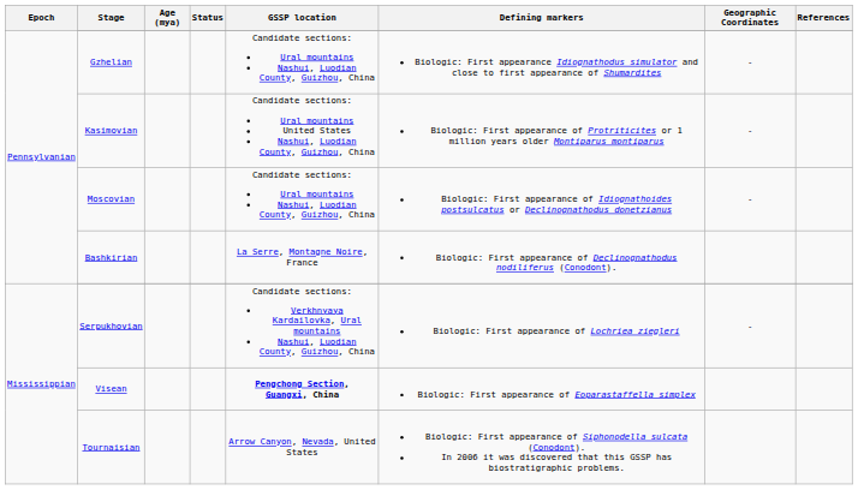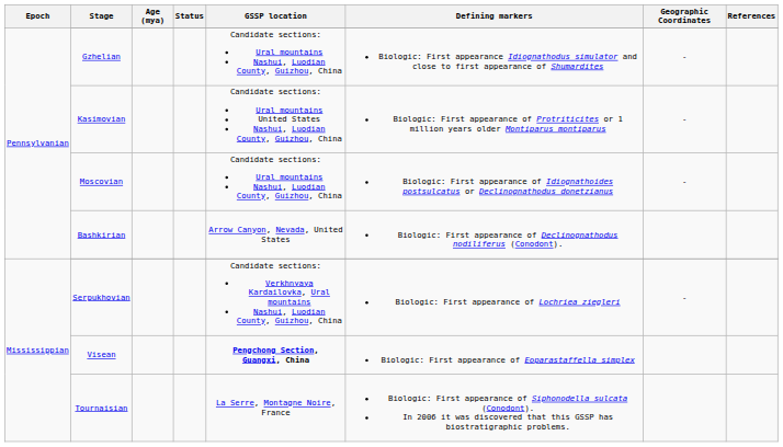Bashkirian | GSSP location: La Serre, Montagne Noire, France -> Arrow Canyon, Nevada, United States
Tournaisian | GSSP location: Arrow Canyon, Nevada, United States -> La Serre, Montagne Noire, France
